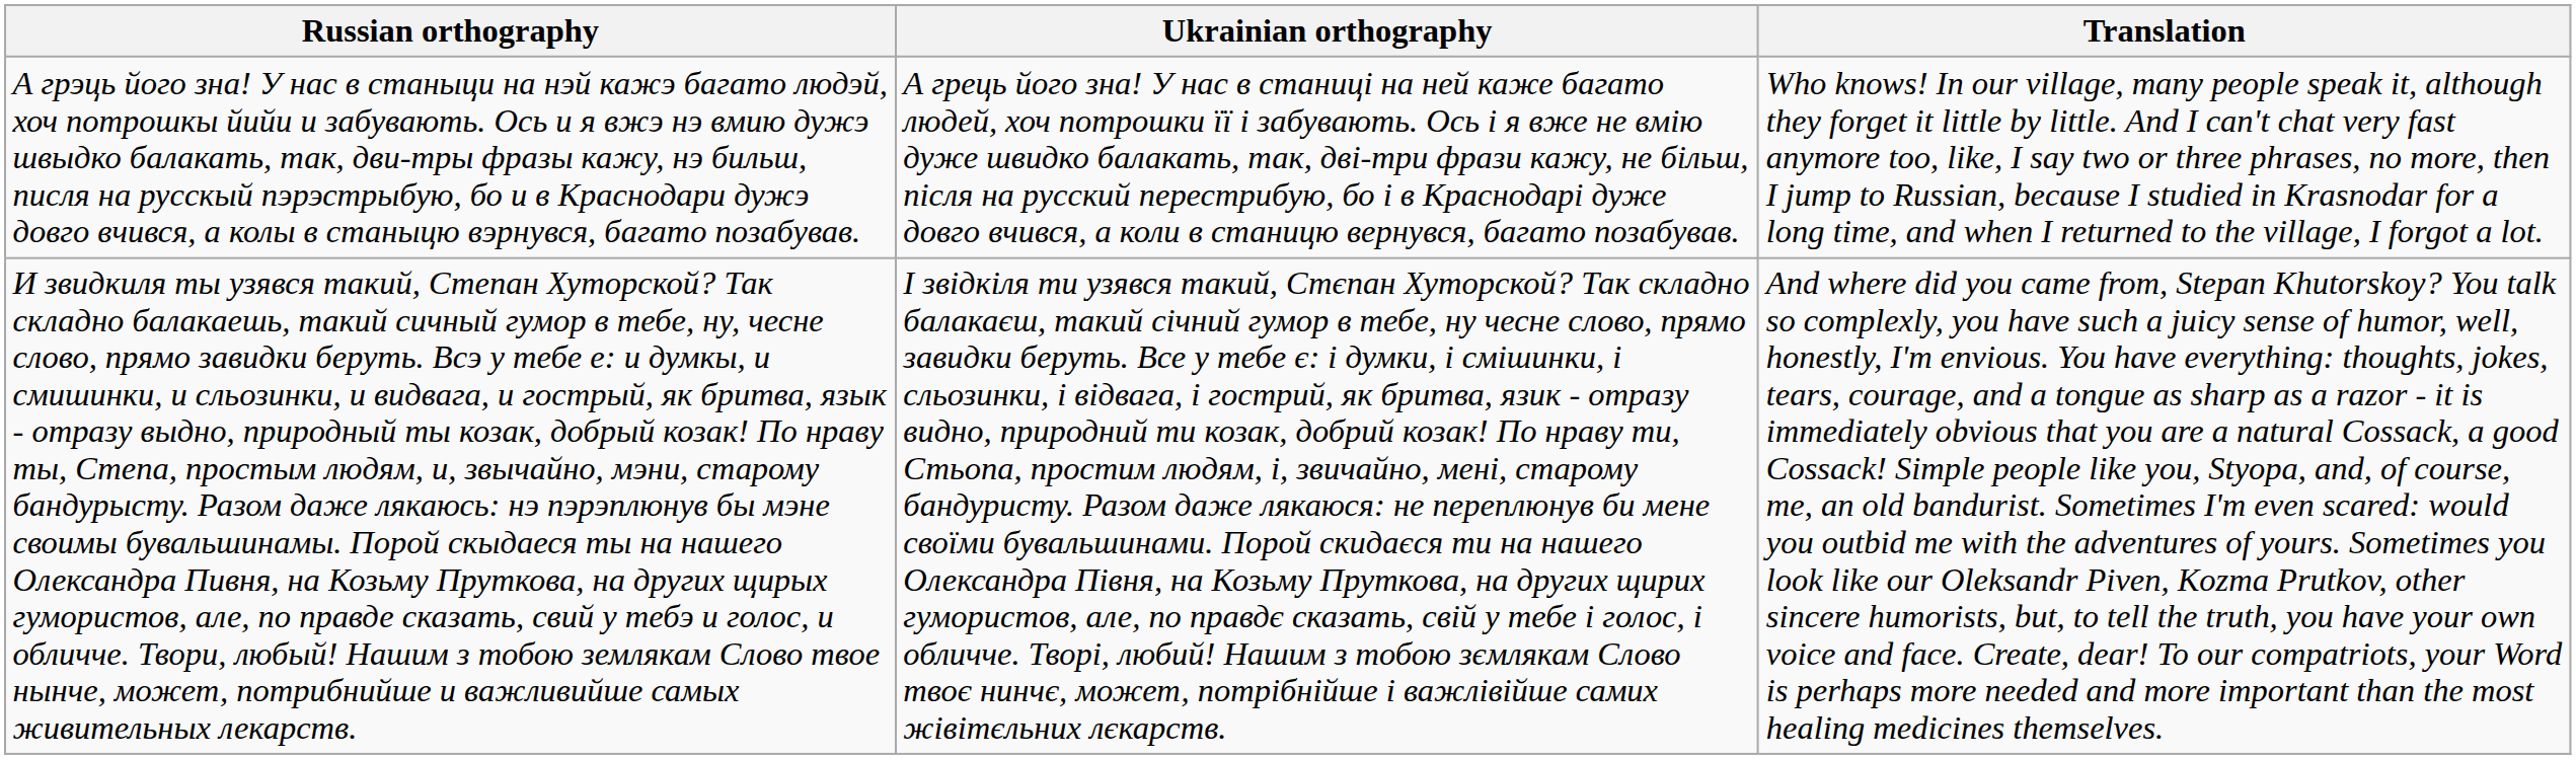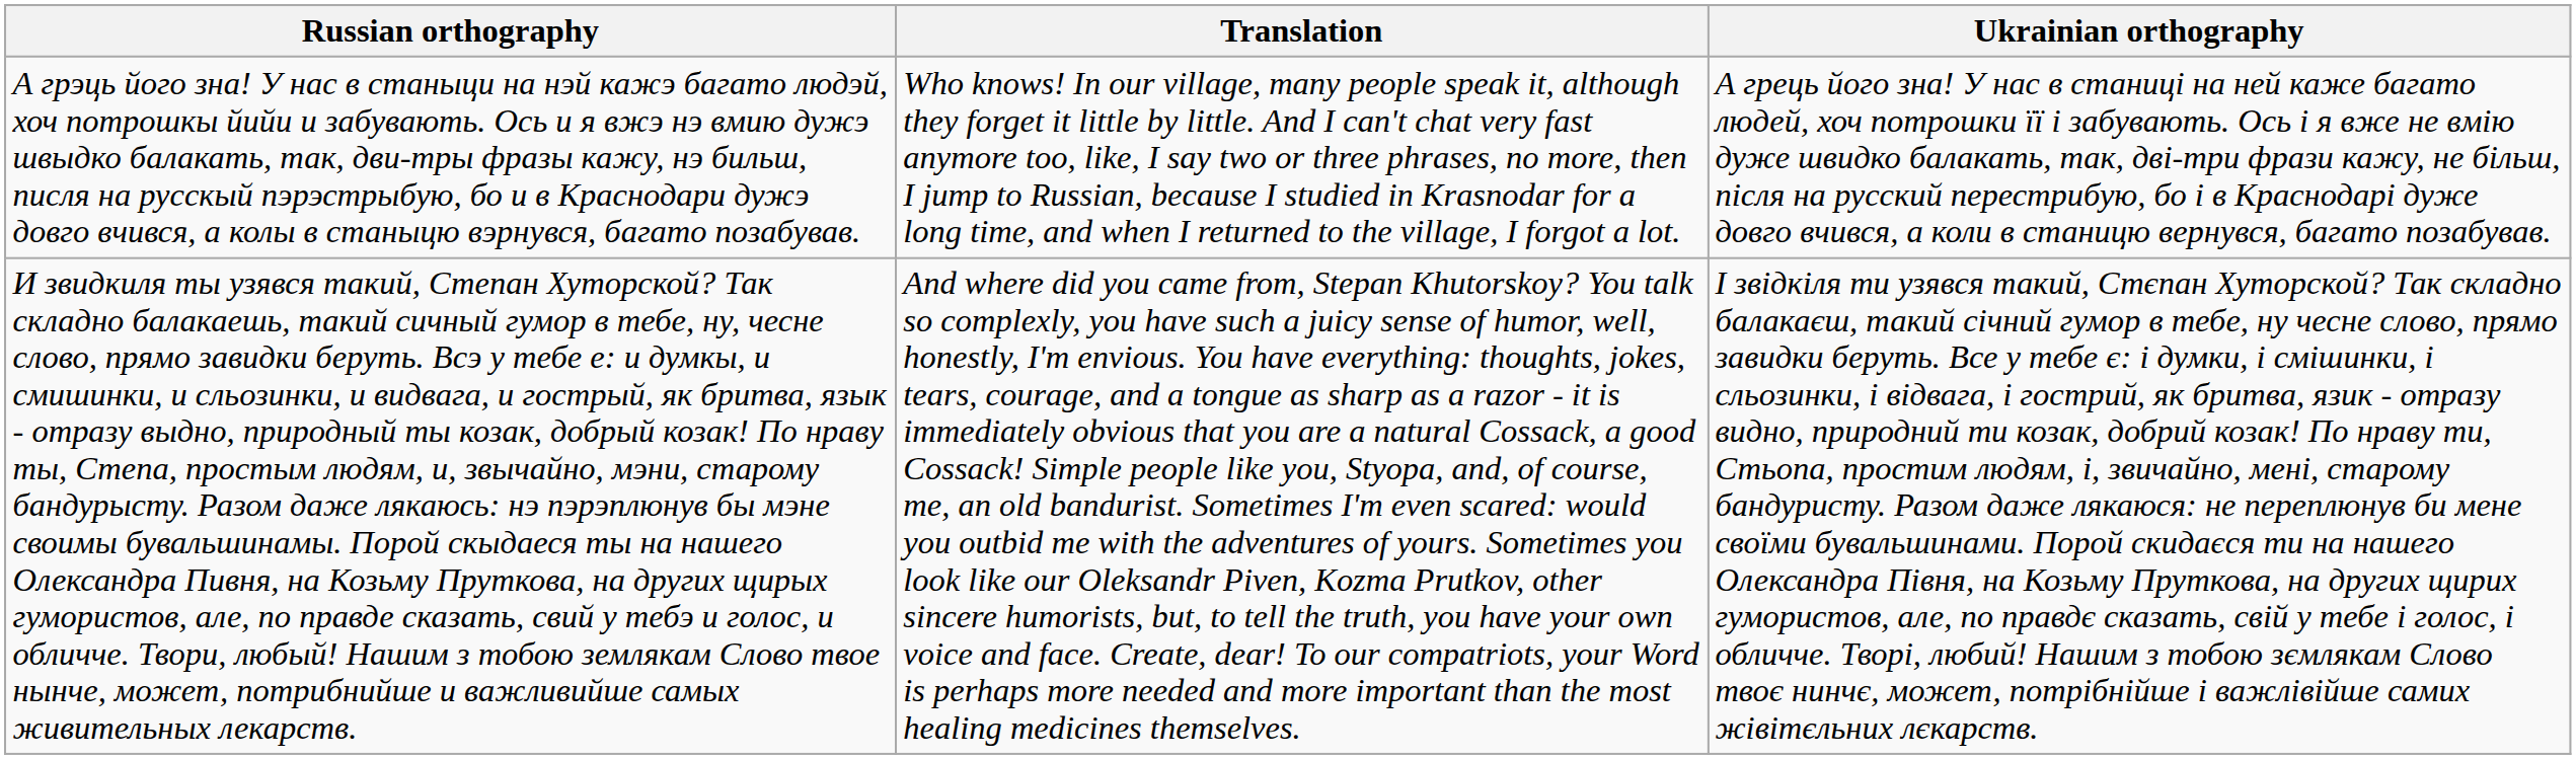columns swapped: Ukrainian orthography <-> Translation
